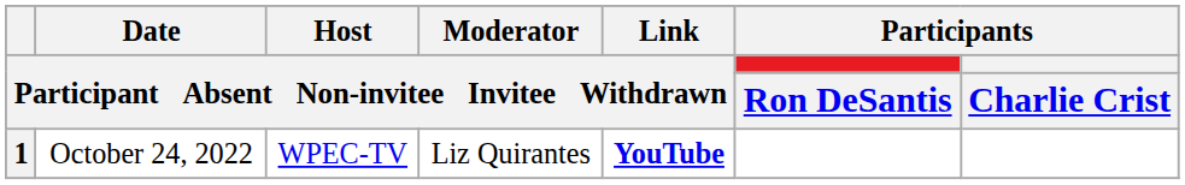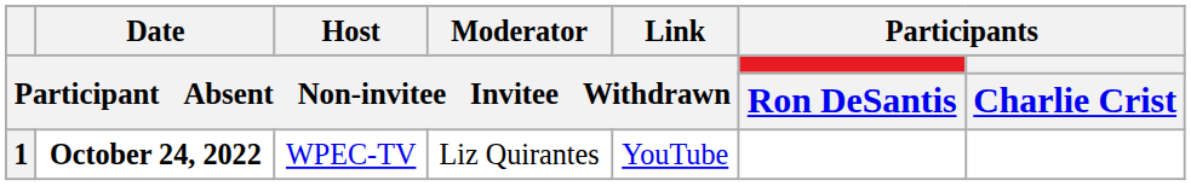1 | Date / Participant Absent Non-invitee Invitee Withdrawn: normal -> bold
1 | Link / Participant Absent Non-invitee Invitee Withdrawn: bold -> normal
